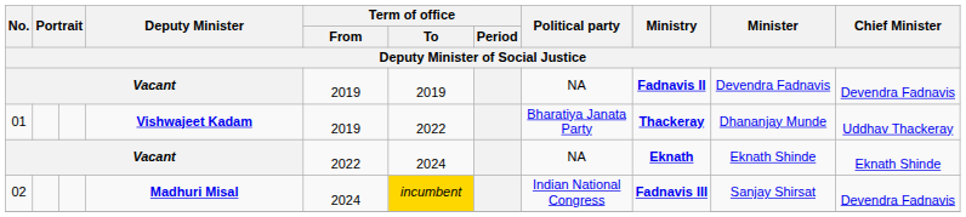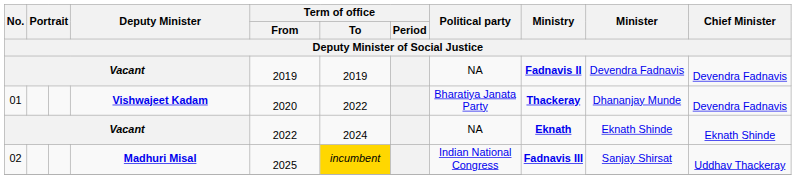01 | Term of office / From: 2019 -> 2020
01 | Chief Minister: Uddhav Thackeray -> Devendra Fadnavis
02 | Term of office / From: 2024 -> 2025
02 | Chief Minister: Devendra Fadnavis -> Uddhav Thackeray
